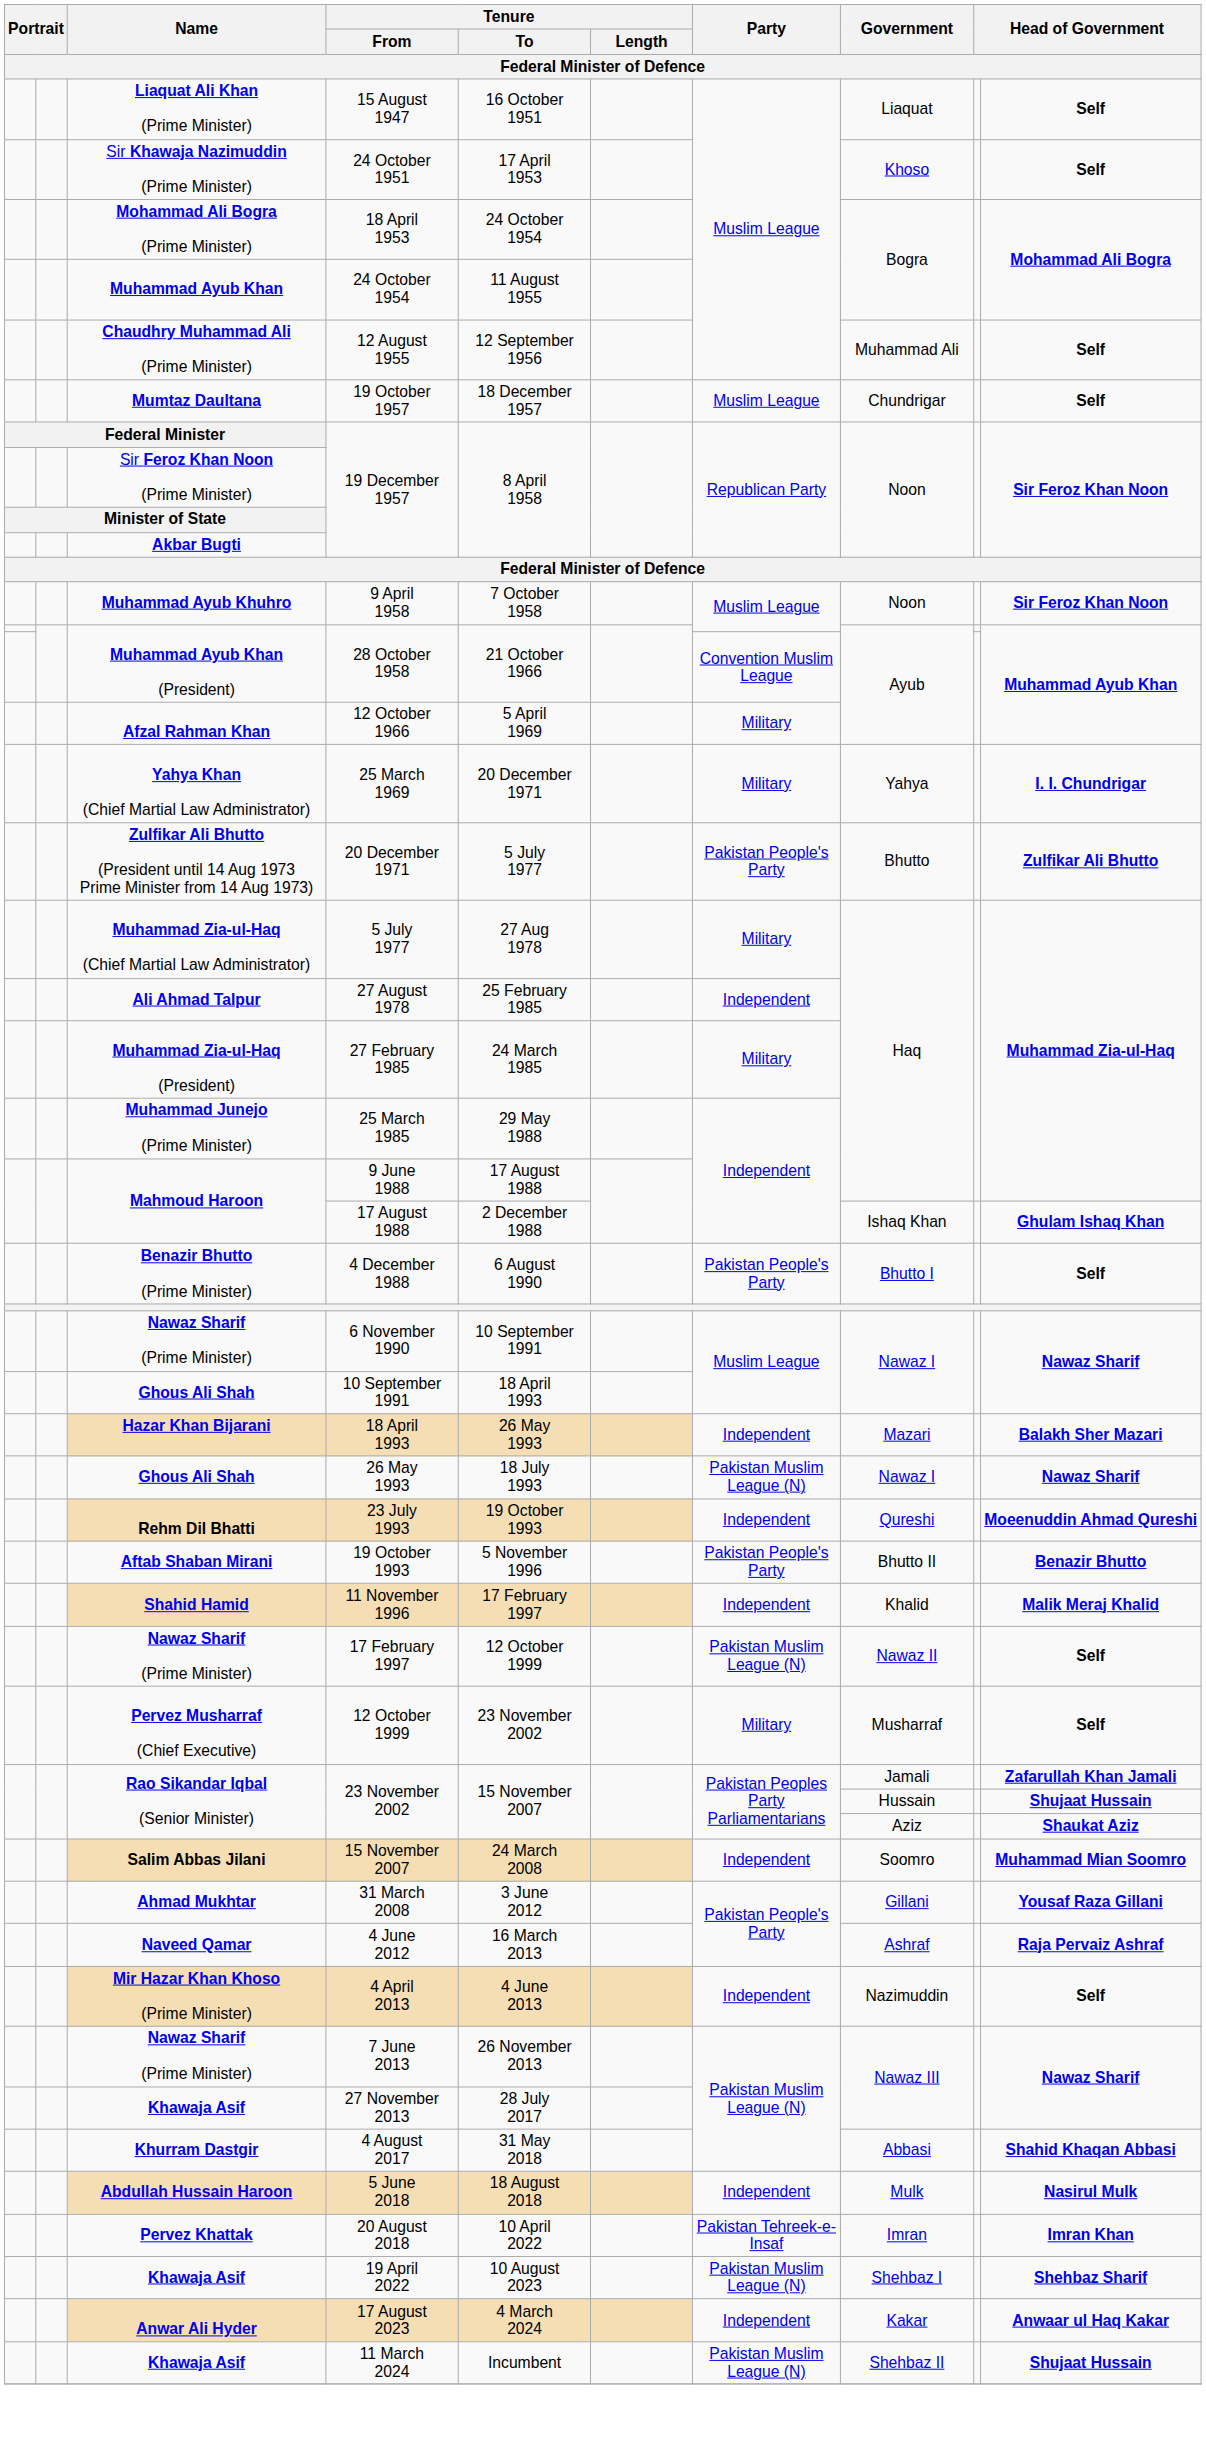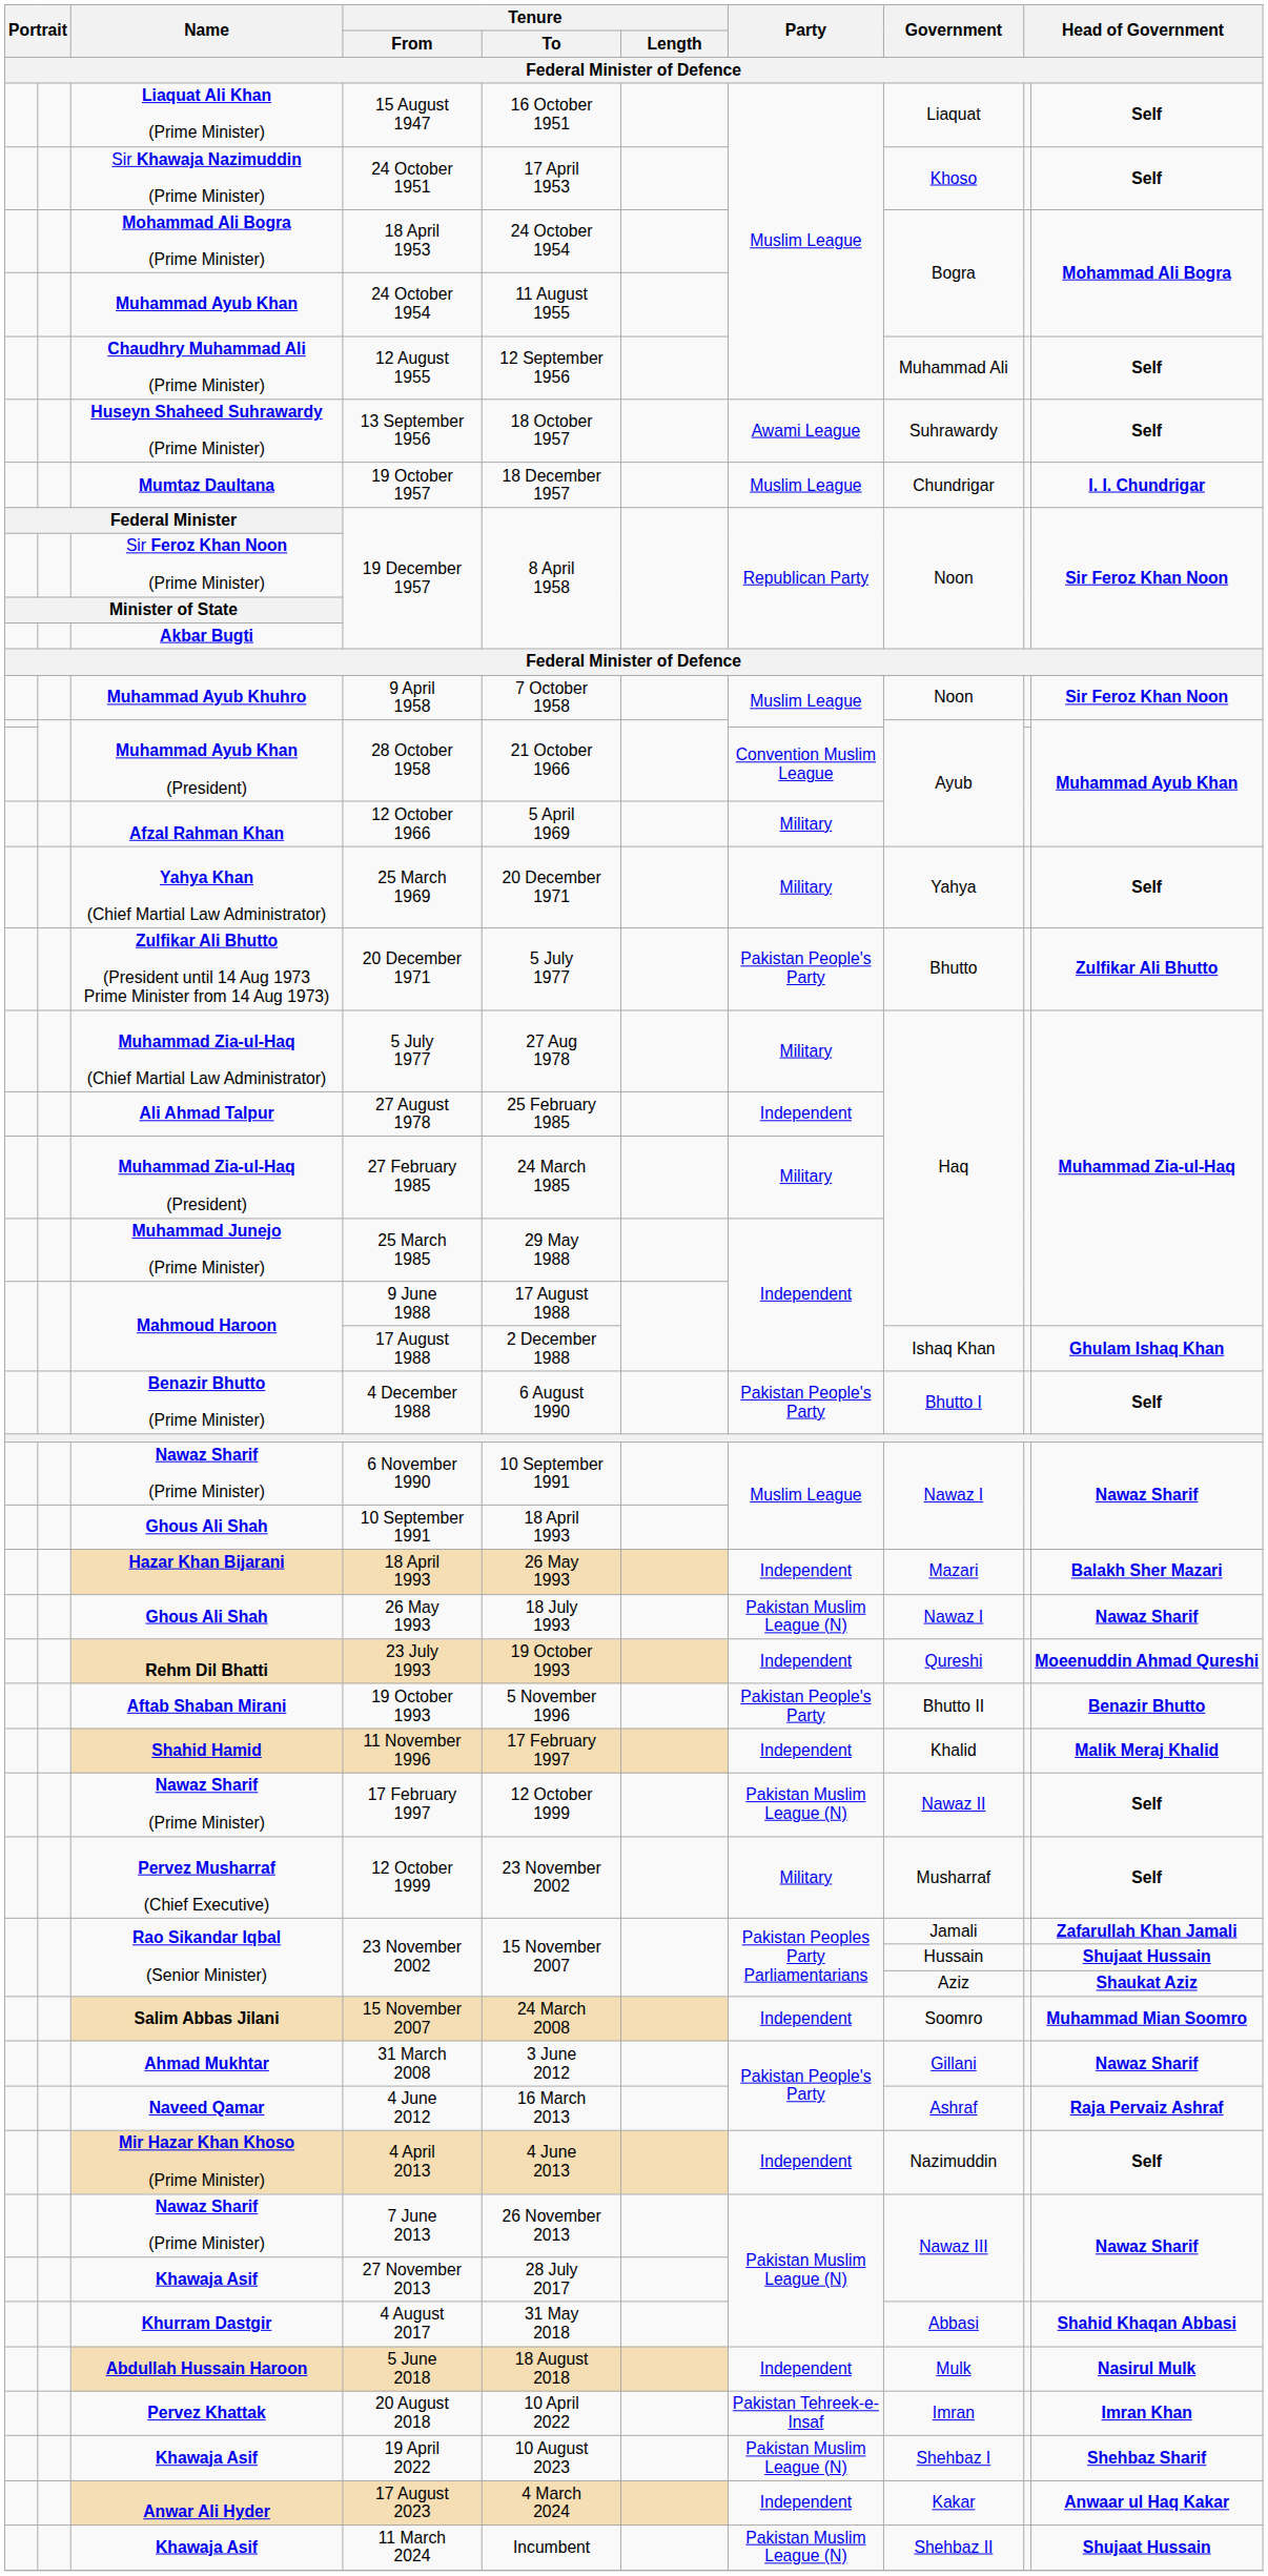+ row: Huseyn Shaheed Suhrawardy (Prime Minister) | 13 September 1956 | 18 October 1957 | Awami League | Suhrawardy | Self
19 October 1957 | column 10: Self -> I. I. Chundrigar
25 March 1969 | column 10: I. I. Chundrigar -> Self
31 March 2008 | column 10: Yousaf Raza Gillani -> Nawaz Sharif
